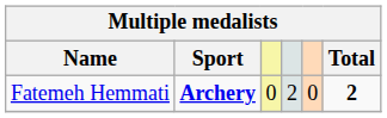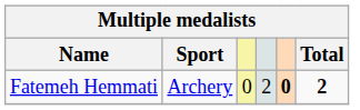Fatemeh Hemmati | Sport: bold -> normal
Fatemeh Hemmati | column 5: normal -> bold
